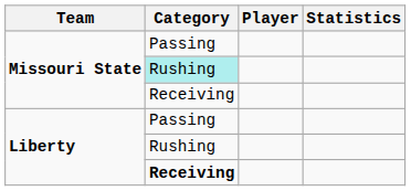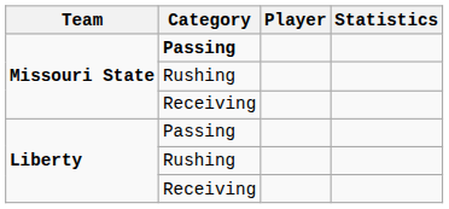Missouri State / Passing | Category: normal -> bold
Missouri State / Rushing | Category: paleturquoise background -> no background
Liberty / Receiving | Category: bold -> normal
